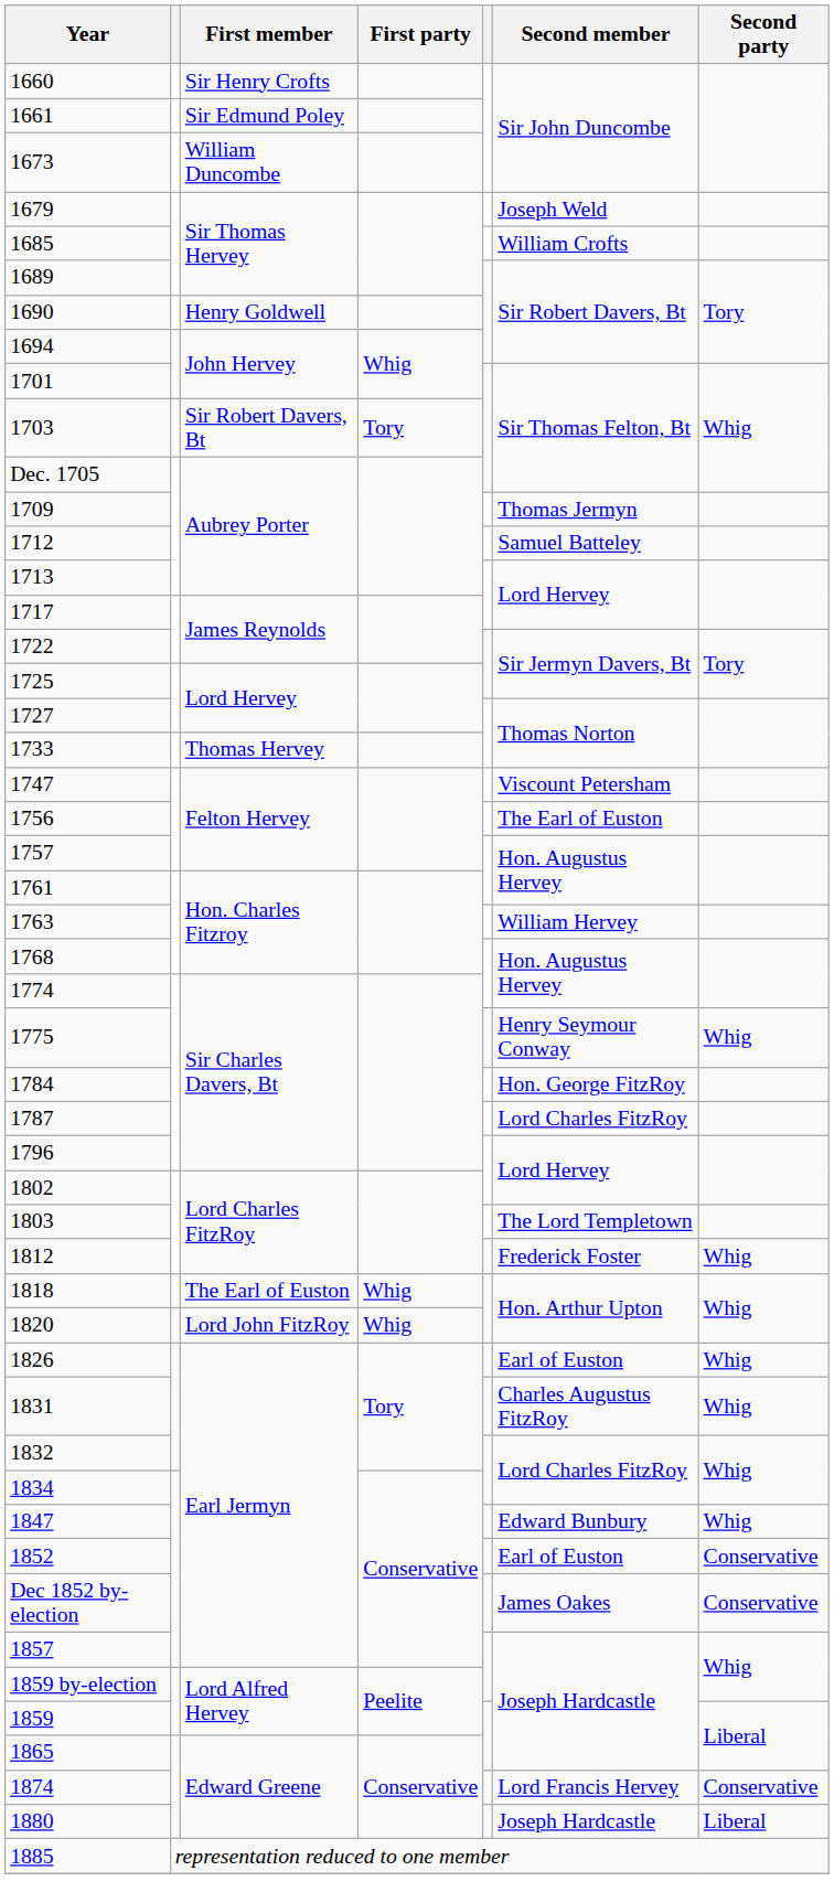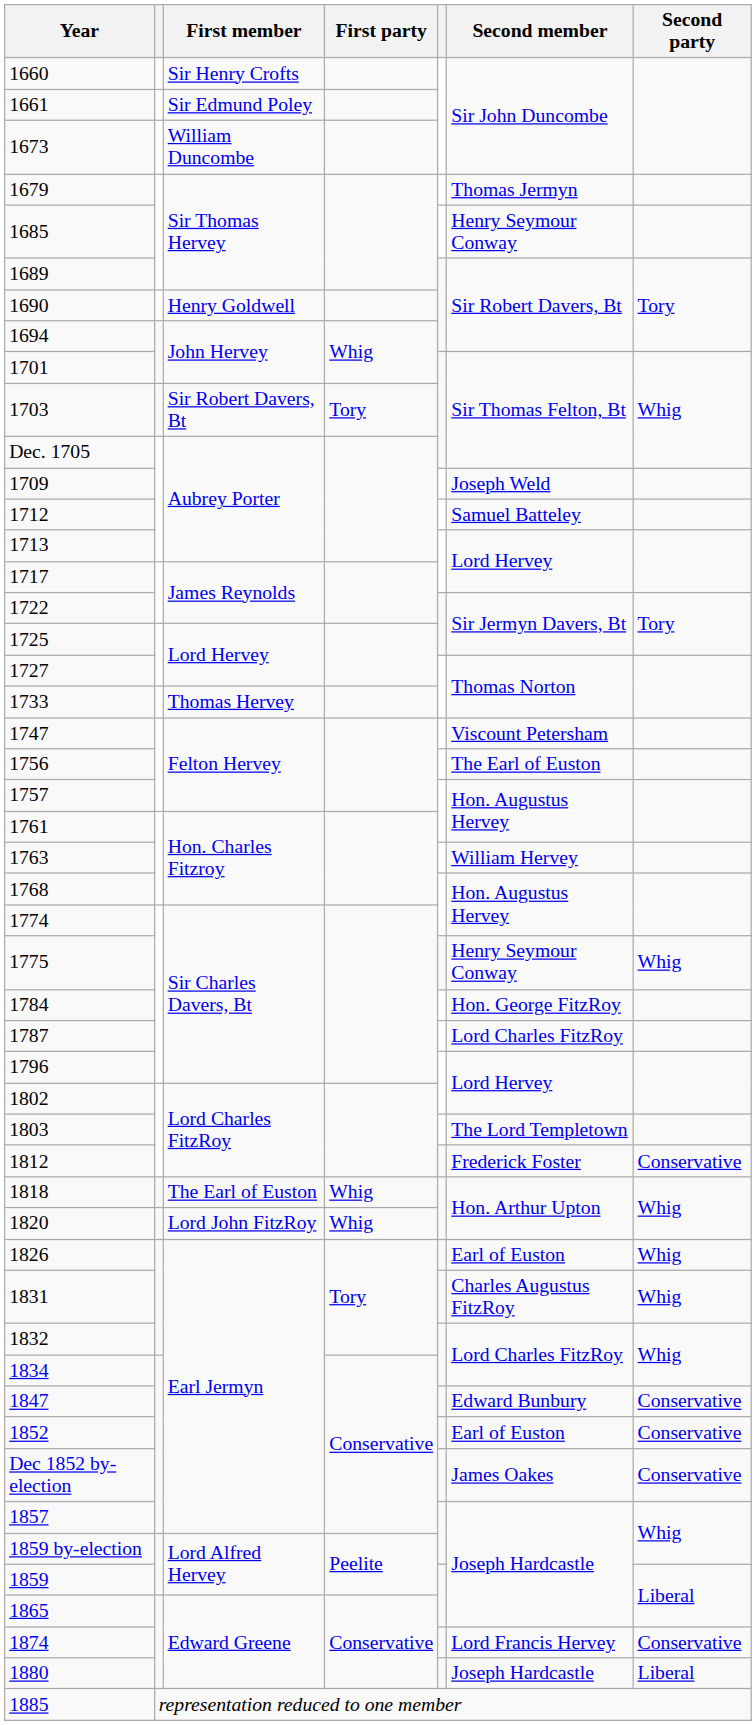1679 | Second member: Joseph Weld -> Thomas Jermyn
1685 | Second member: William Crofts -> Henry Seymour Conway
1709 | Second member: Thomas Jermyn -> Joseph Weld
1812 | Second party: Whig -> Conservative
1847 | Second party: Whig -> Conservative
